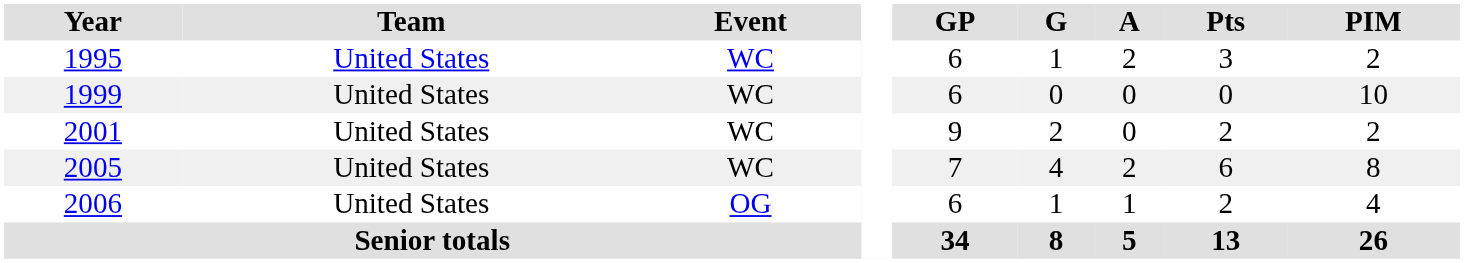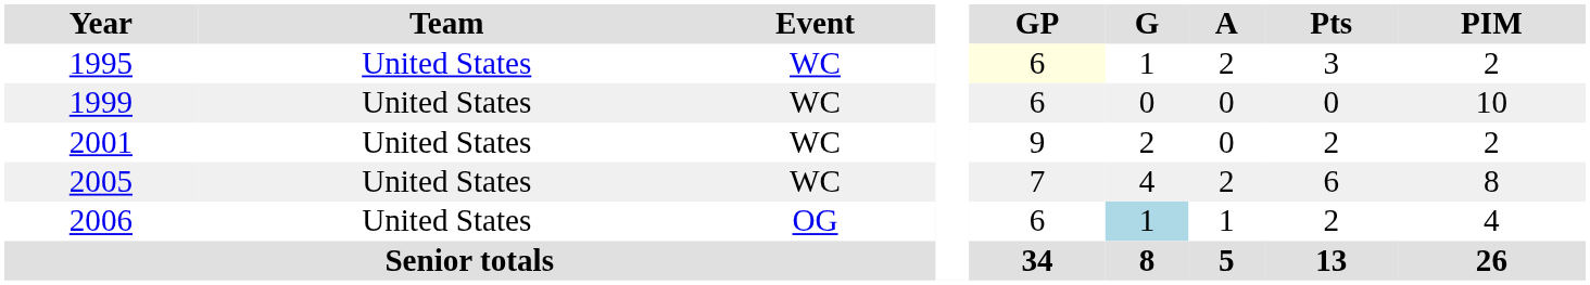1995 | GP: no background -> lightyellow background
2006 | G: no background -> lightblue background
